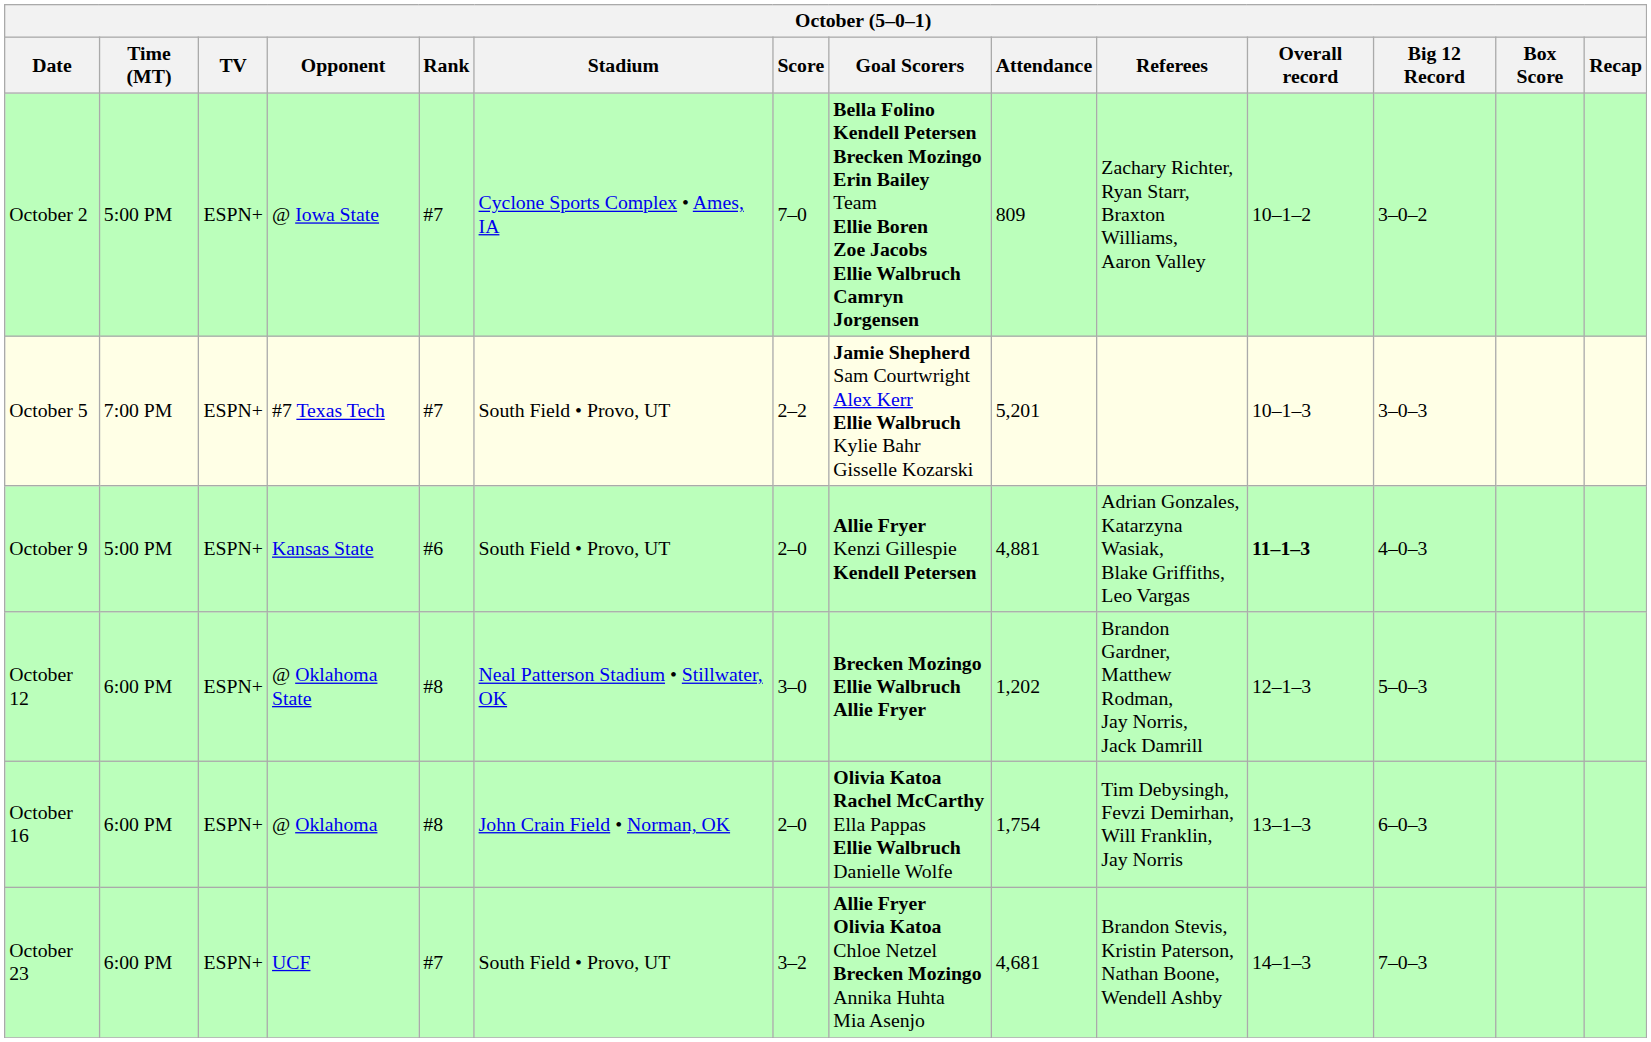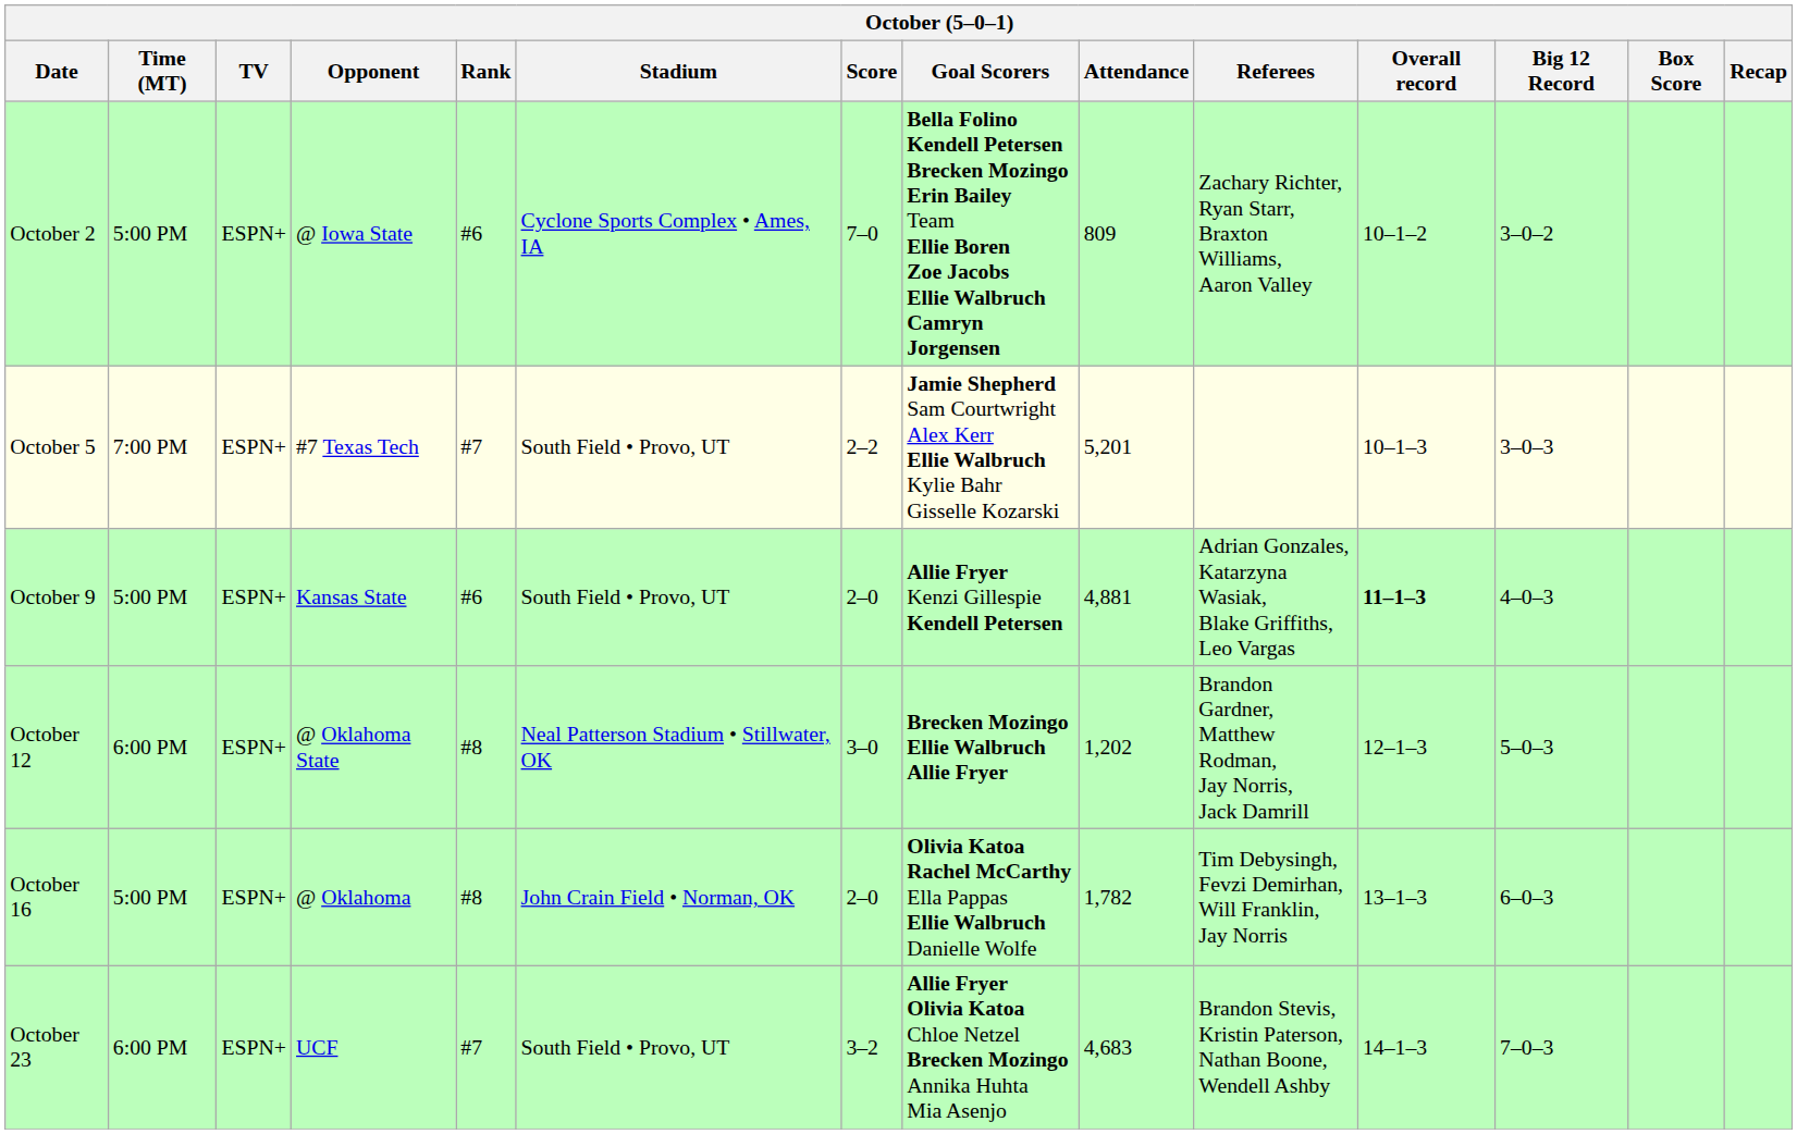October 2 | Rank: #7 -> #6
October 16 | Time (MT): 6:00 PM -> 5:00 PM
October 16 | Attendance: 1,754 -> 1,782
October 23 | Attendance: 4,681 -> 4,683
